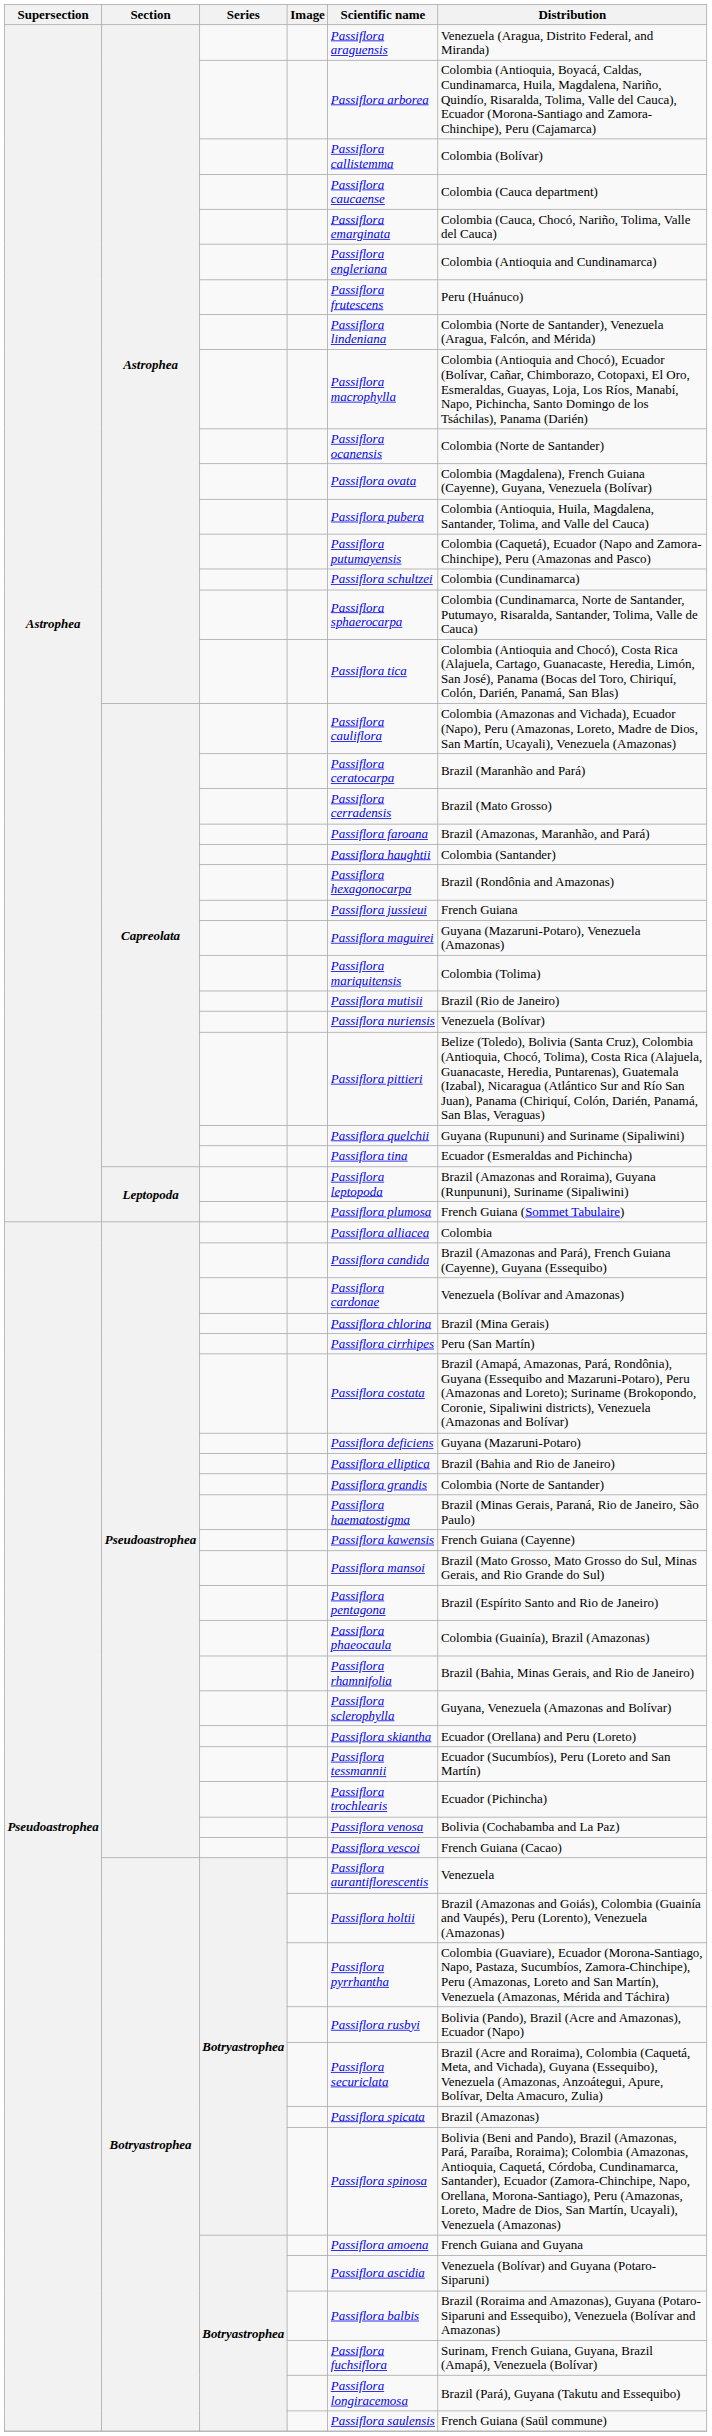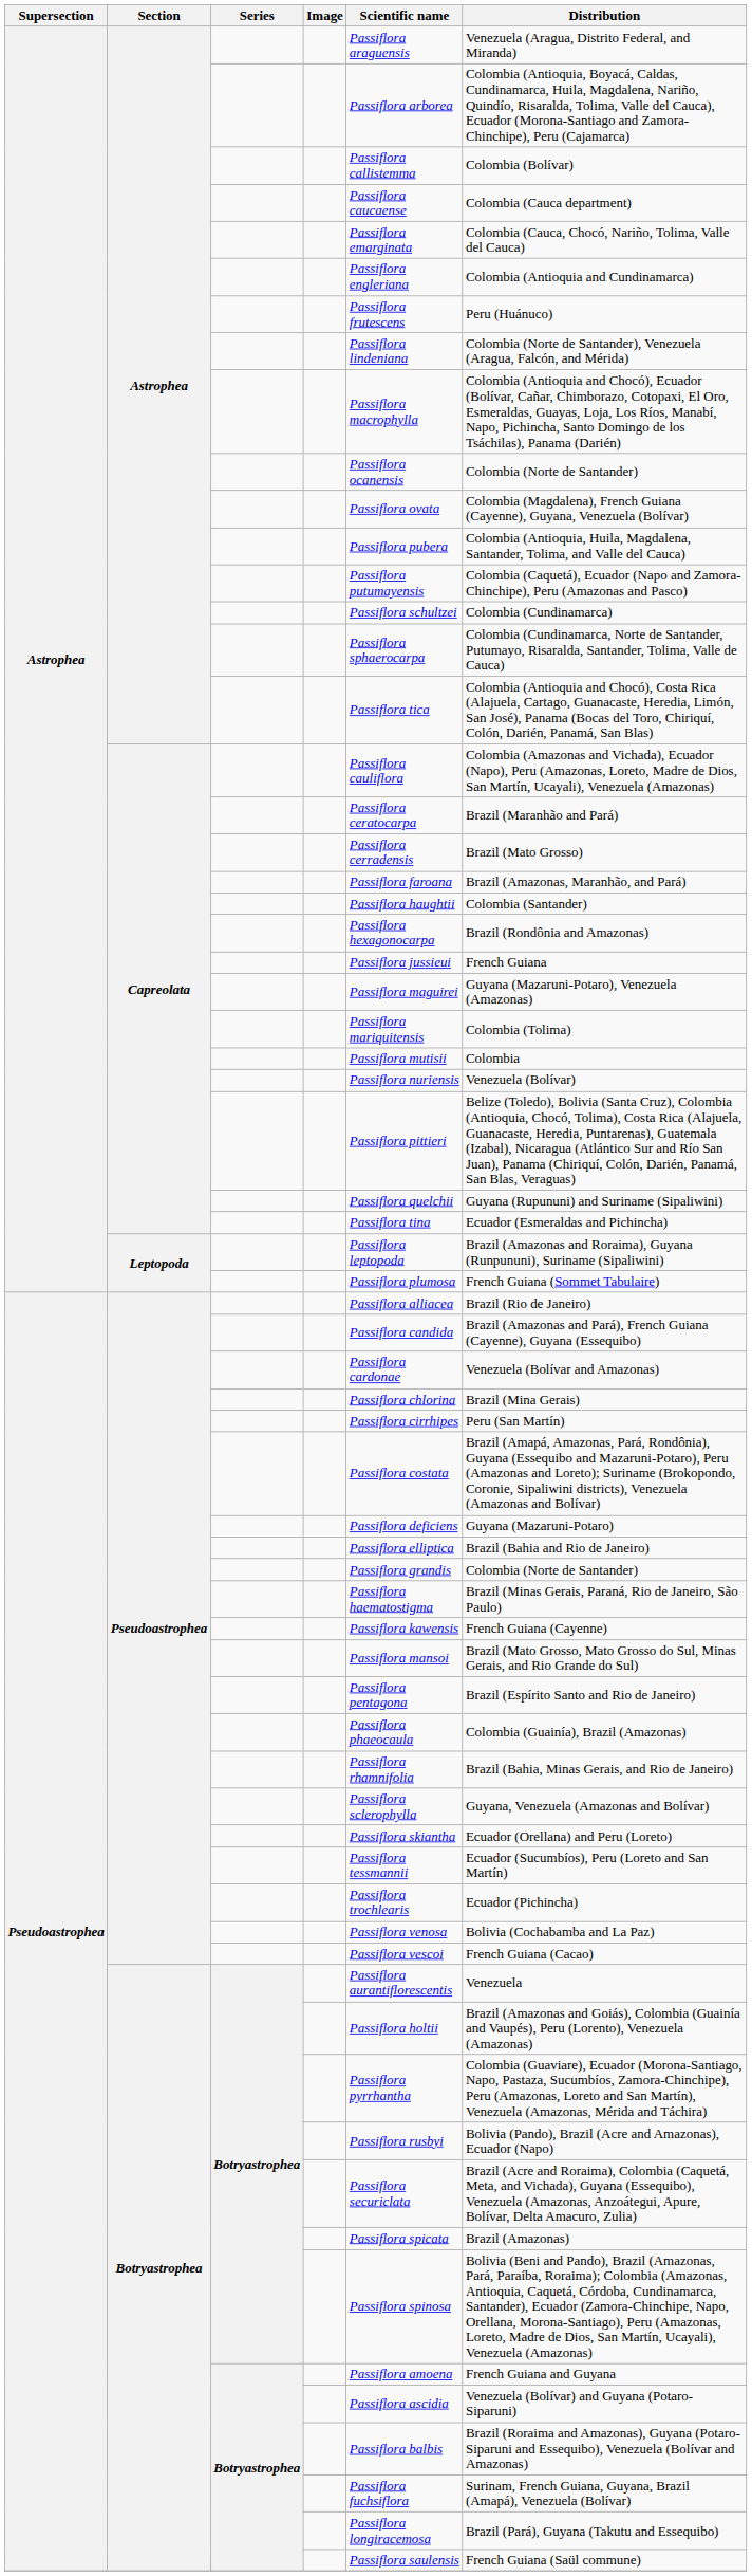row 27 | Distribution: Brazil (Rio de Janeiro) -> Colombia
row 34 | Distribution: Colombia -> Brazil (Rio de Janeiro)
